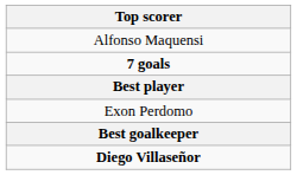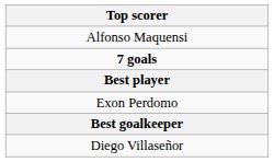row 7 | column 1: bold -> normal
